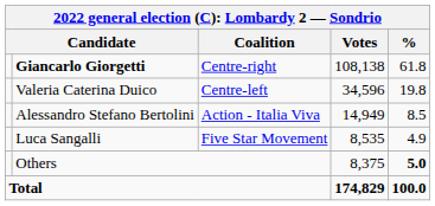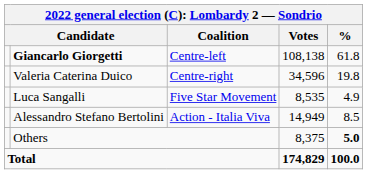Giancarlo Giorgetti | Coalition: Centre-right -> Centre-left
Valeria Caterina Duico | Coalition: Centre-left -> Centre-right
rows swapped: Alessandro Stefano Bertolini <-> Luca Sangalli
